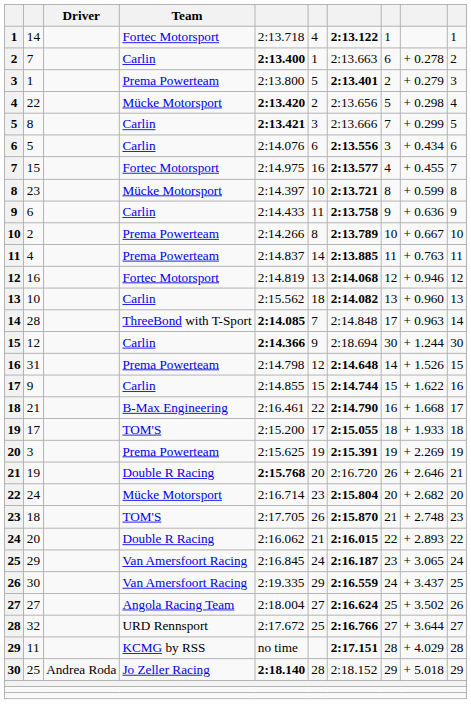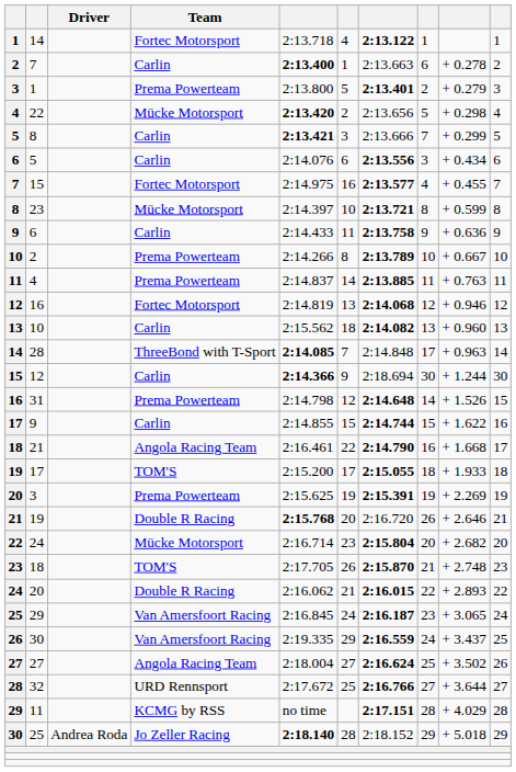row 19 | Team: B-Max Engineering -> Angola Racing Team
